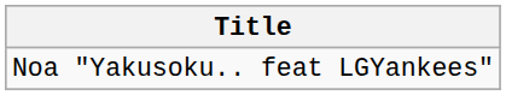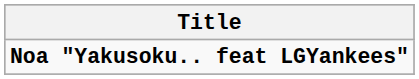row 2 | column 1: normal -> bold
